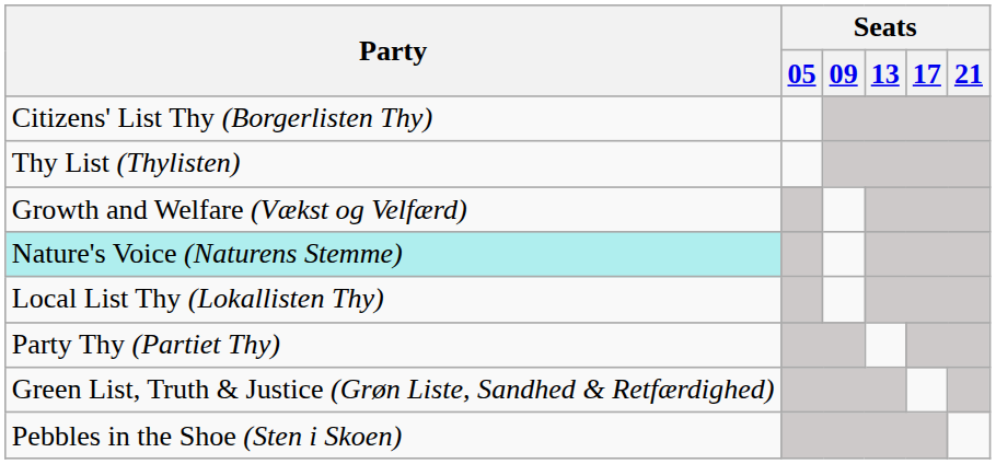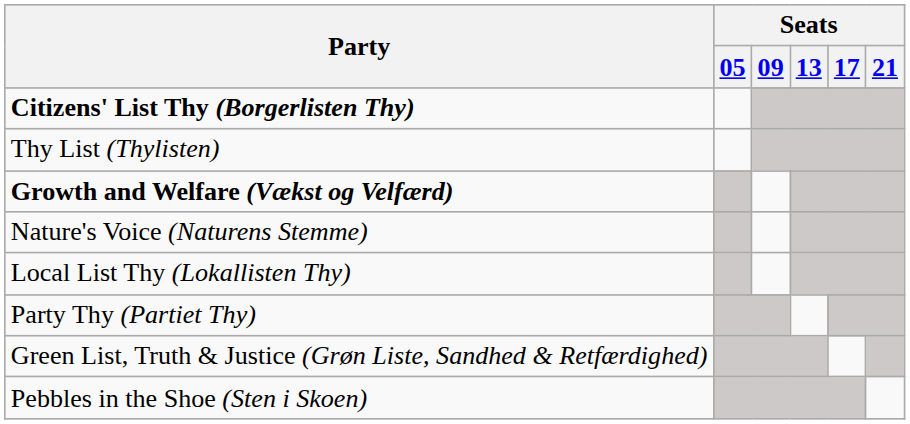Citizens' List Thy (Borgerlisten Thy) | Party: normal -> bold
Growth and Welfare (Vækst og Velfærd) | Party: normal -> bold
Nature's Voice (Naturens Stemme) | Party: paleturquoise background -> no background
